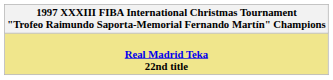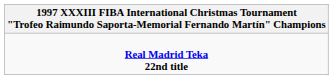row 2 | column 1: khaki background -> no background
